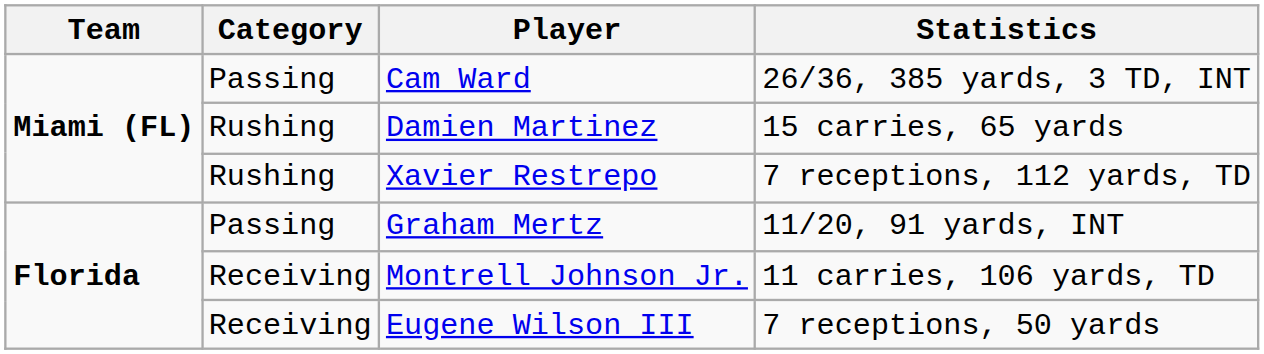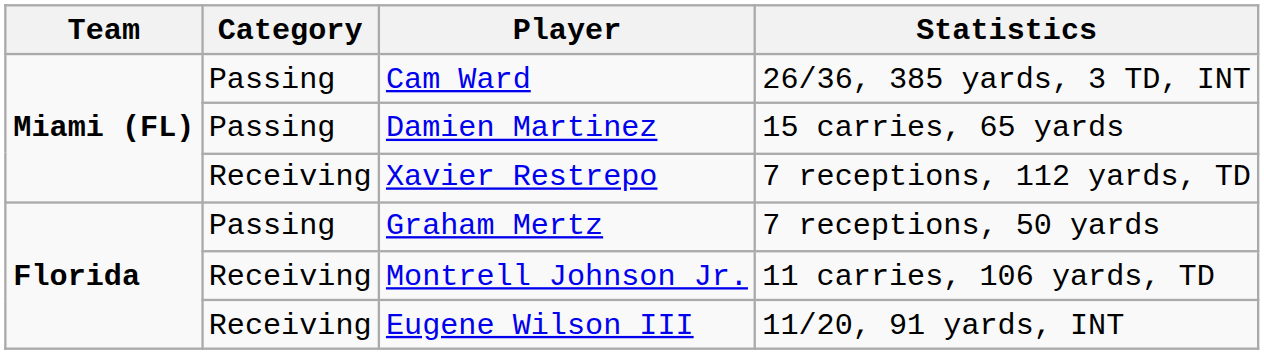Damien Martinez | Category: Rushing -> Passing
Xavier Restrepo | Category: Rushing -> Receiving
Graham Mertz | Statistics: 11/20, 91 yards, INT -> 7 receptions, 50 yards
Eugene Wilson III | Statistics: 7 receptions, 50 yards -> 11/20, 91 yards, INT
